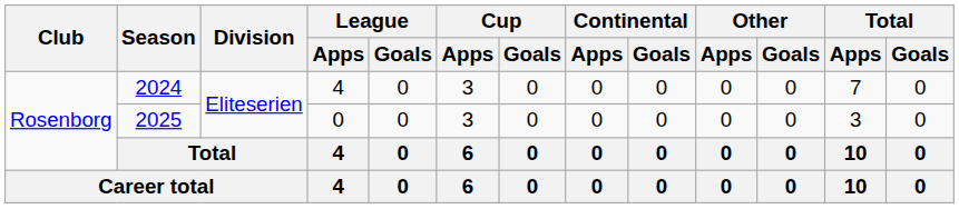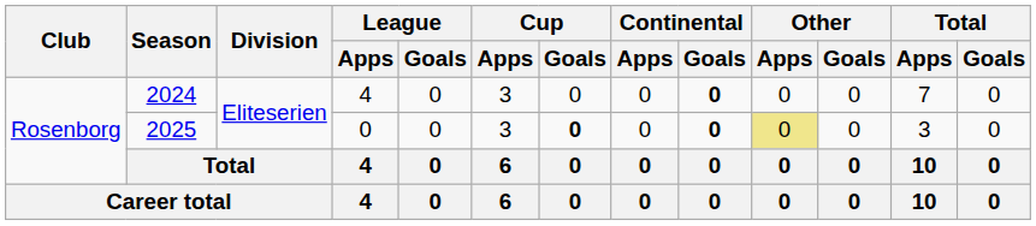2024 | Continental / Goals: normal -> bold
2025 | Cup / Goals: normal -> bold
2025 | Continental / Goals: normal -> bold
2025 | Other / Apps: no background -> khaki background
